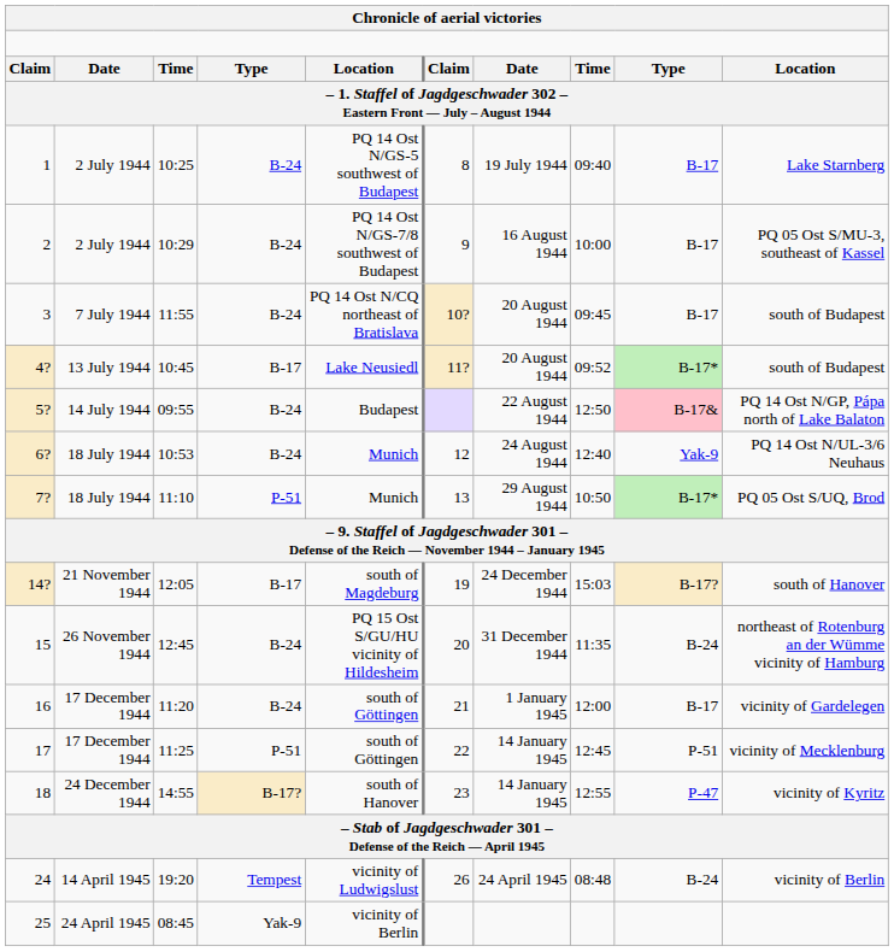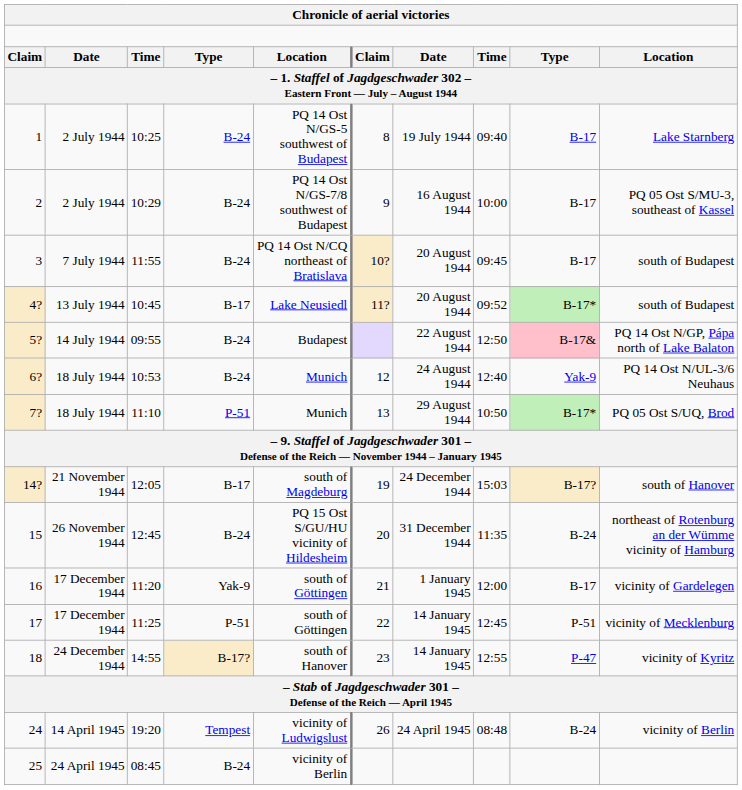16 | column 4: B-24 -> Yak-9
25 | column 4: Yak-9 -> B-24
